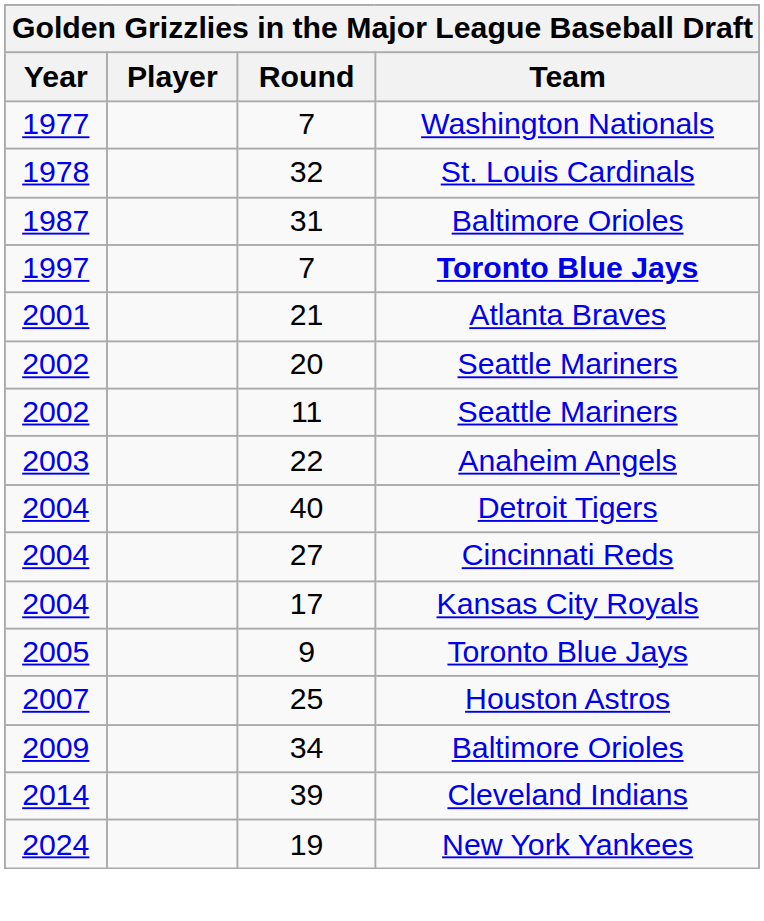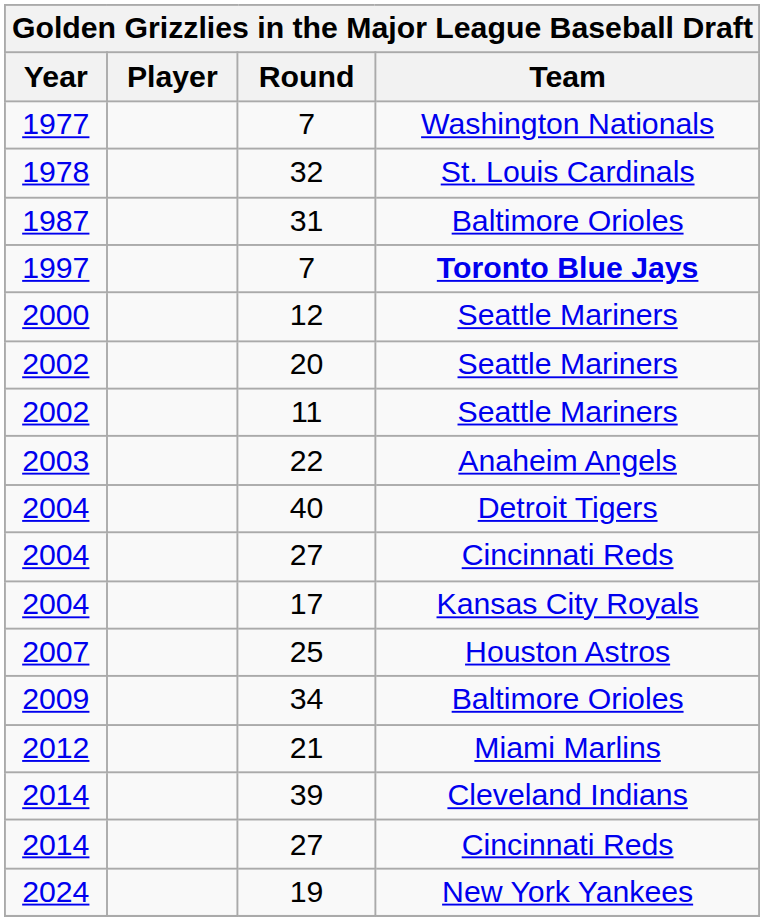+ row: 2000 | 12 | Seattle Mariners
- row: 2001 | 21 | Atlanta Braves
- row: 2005 | 9 | Toronto Blue Jays
+ row: 2012 | 21 | Miami Marlins
+ row: 2014 | 27 | Cincinnati Reds
